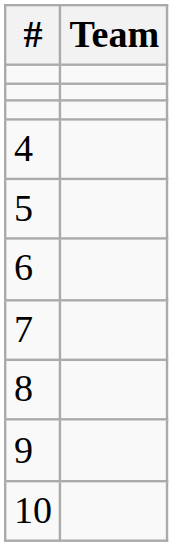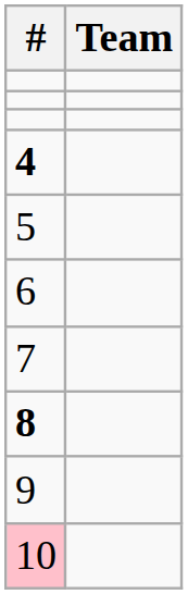row 5 | #: normal -> bold
row 9 | #: normal -> bold
row 11 | #: no background -> pink background
